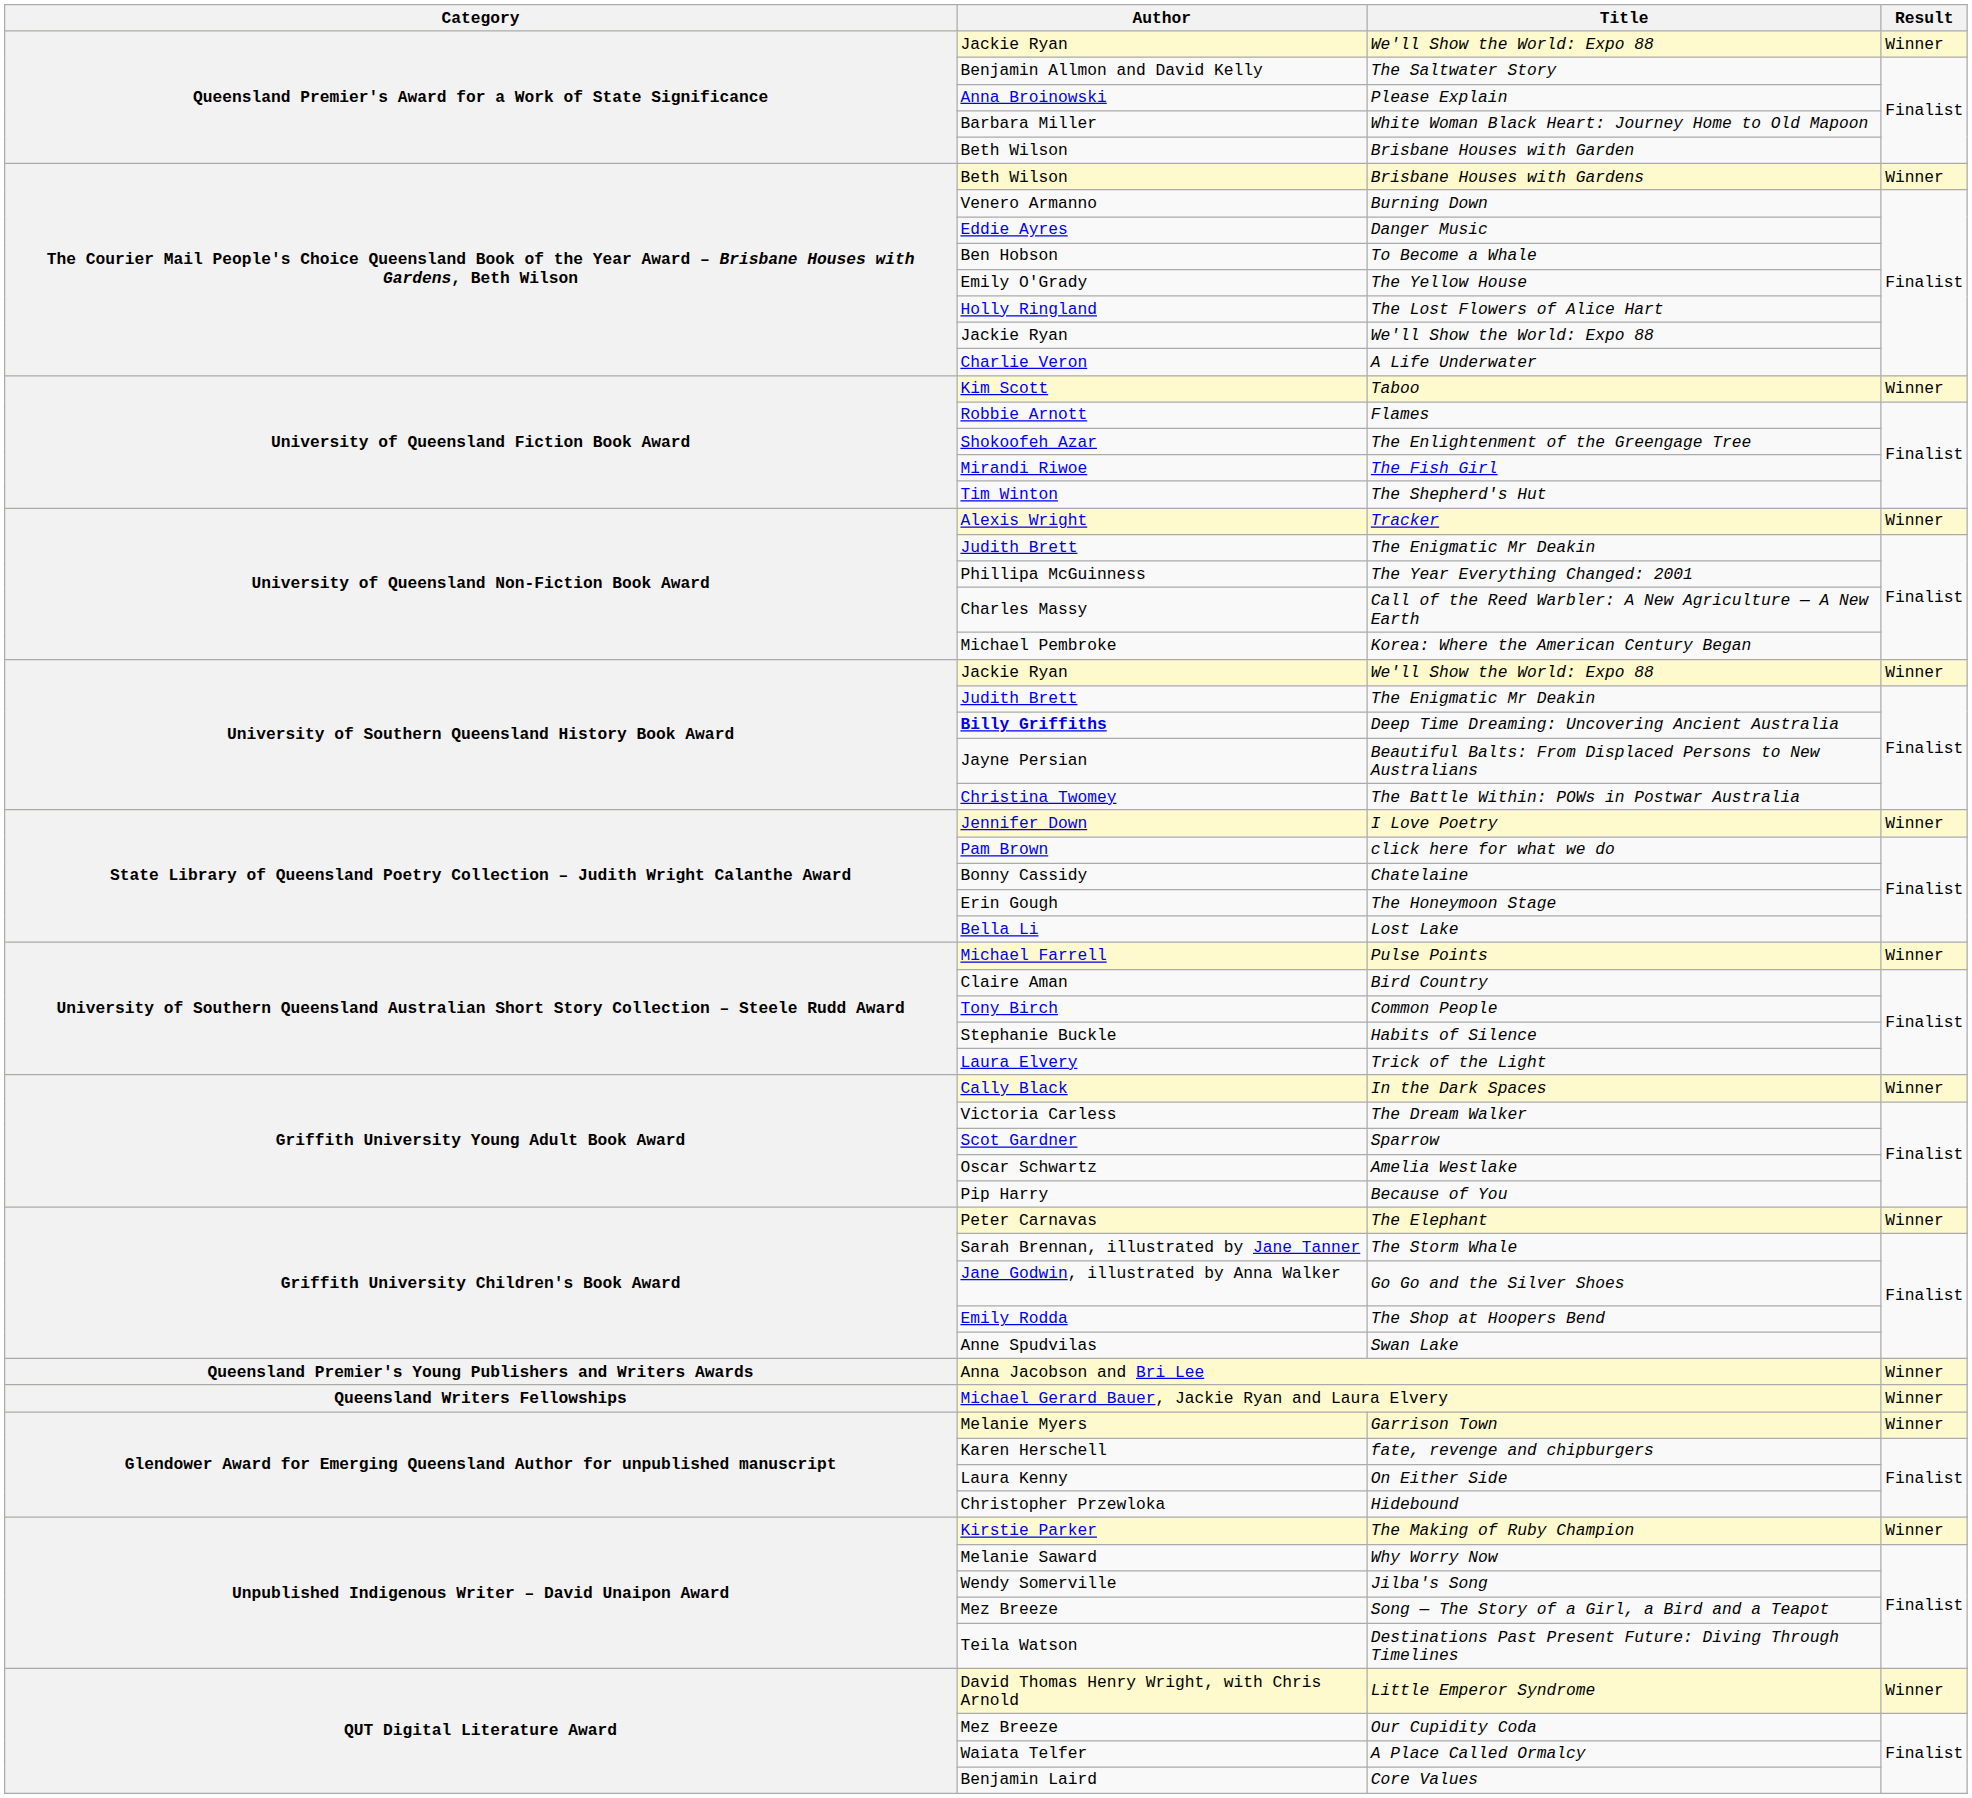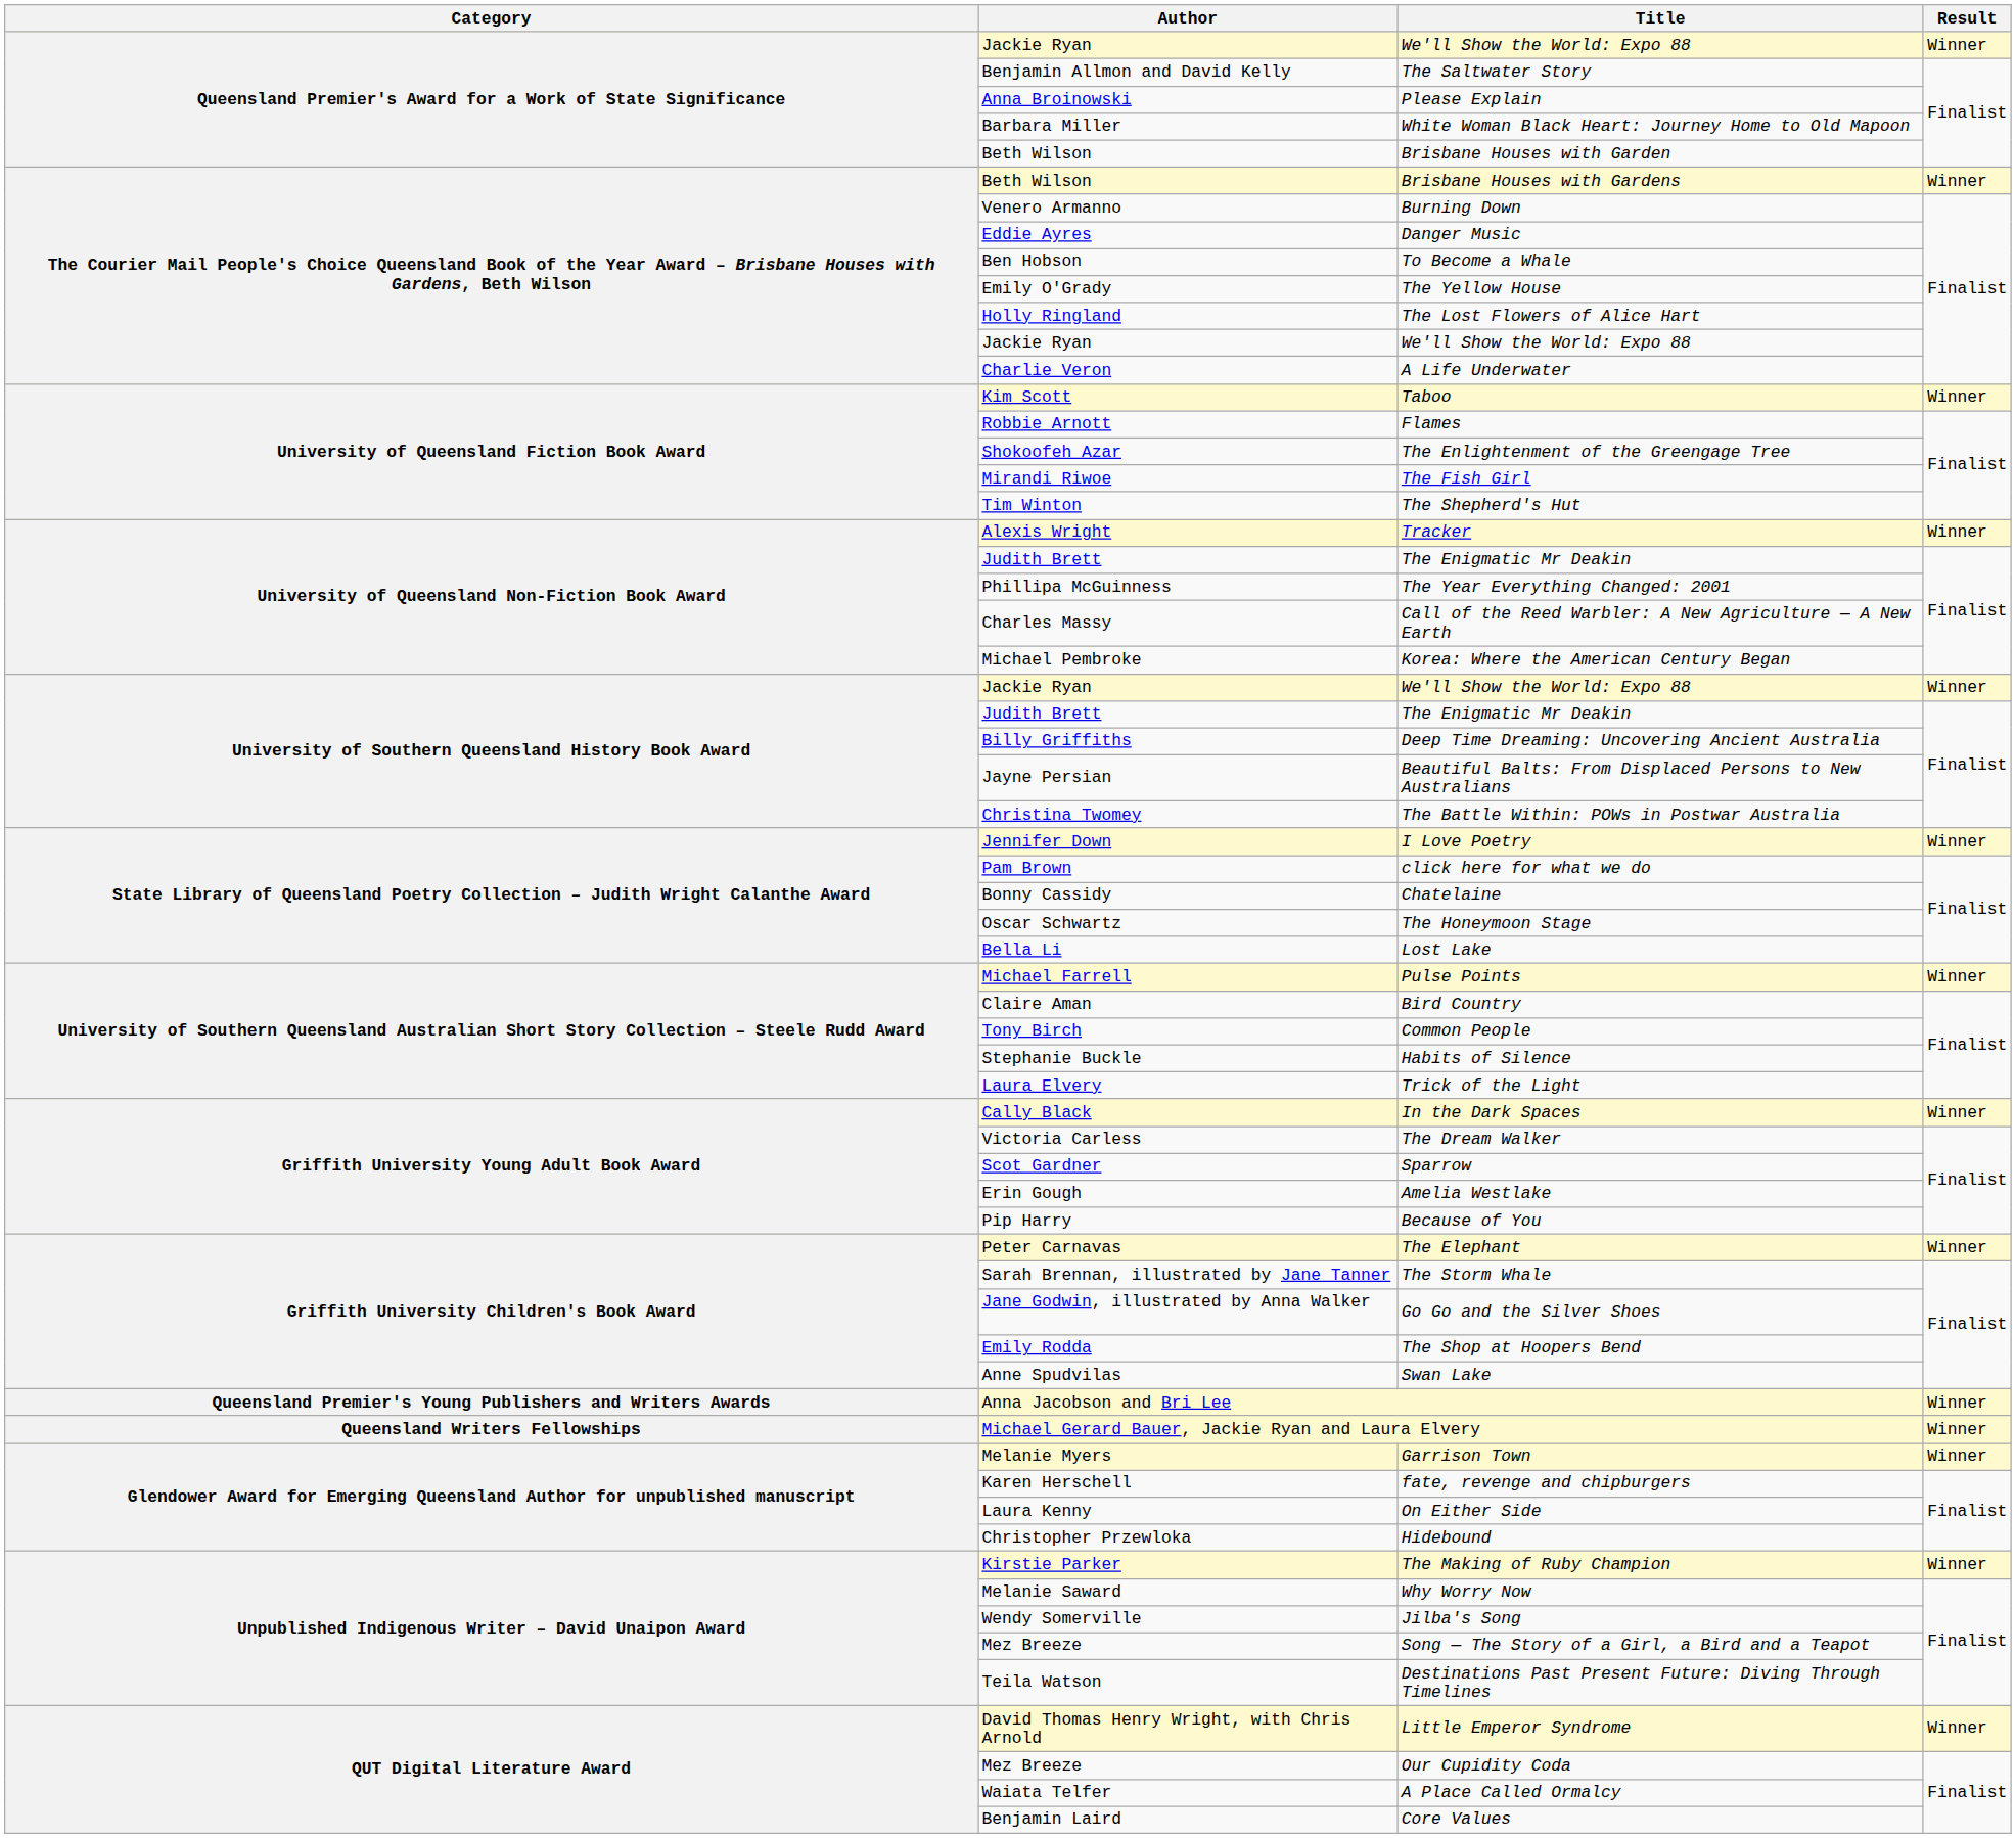Deep Time Dreaming: Uncovering Ancient Australia | Author: bold -> normal
The Honeymoon Stage | Author: Erin Gough -> Oscar Schwartz
Amelia Westlake | Author: Oscar Schwartz -> Erin Gough
